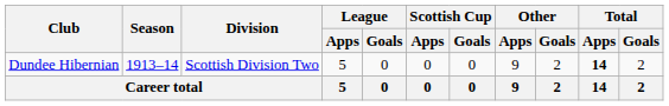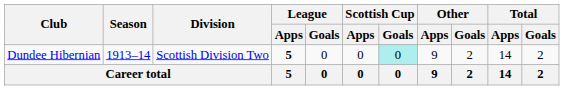Dundee Hibernian | League / Apps: normal -> bold
Dundee Hibernian | Scottish Cup / Goals: no background -> paleturquoise background
Dundee Hibernian | Total / Apps: bold -> normal
